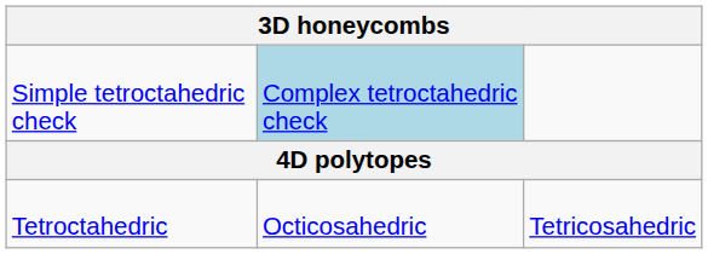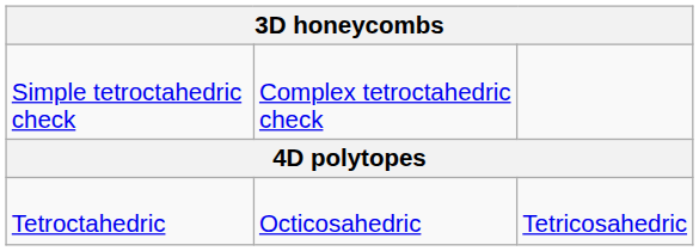Simple tetroctahedric check | column 2: lightblue background -> no background
